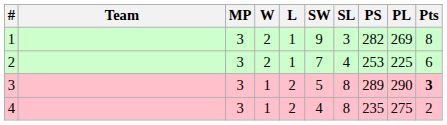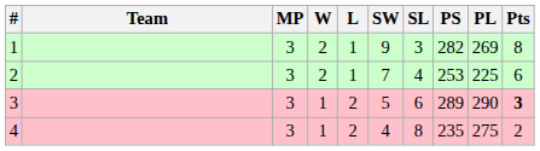row 4 | SL: 8 -> 6
